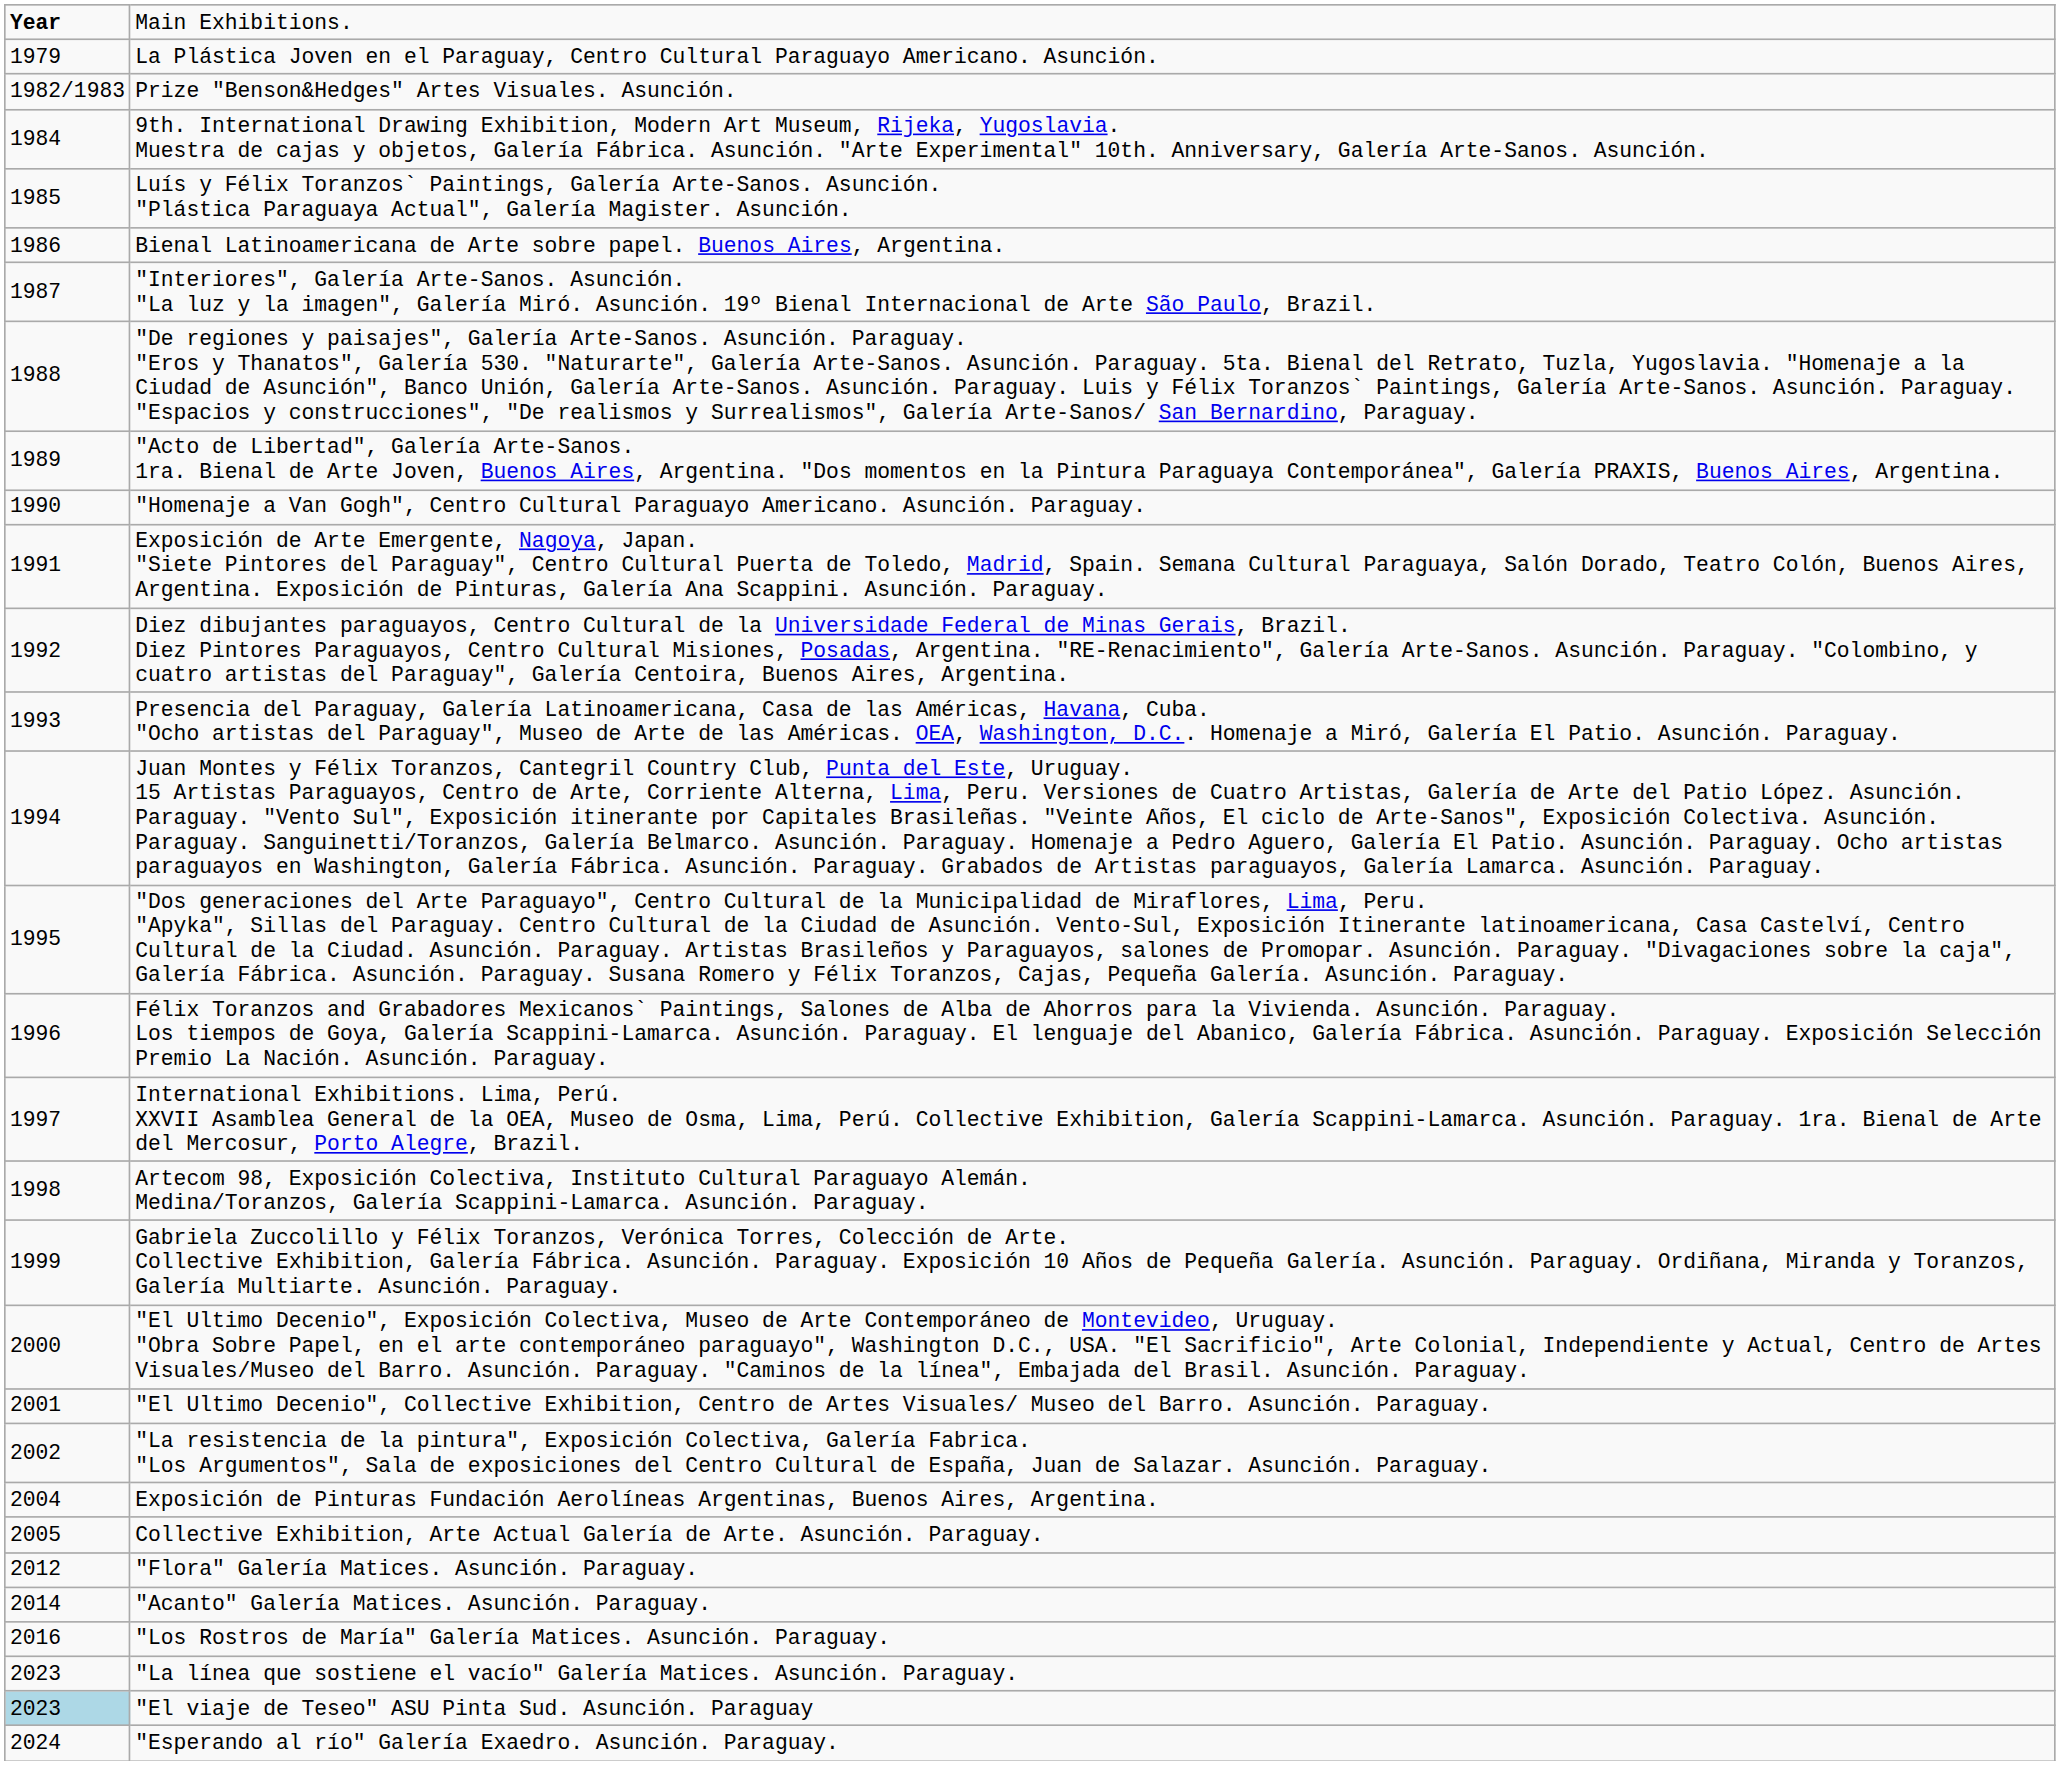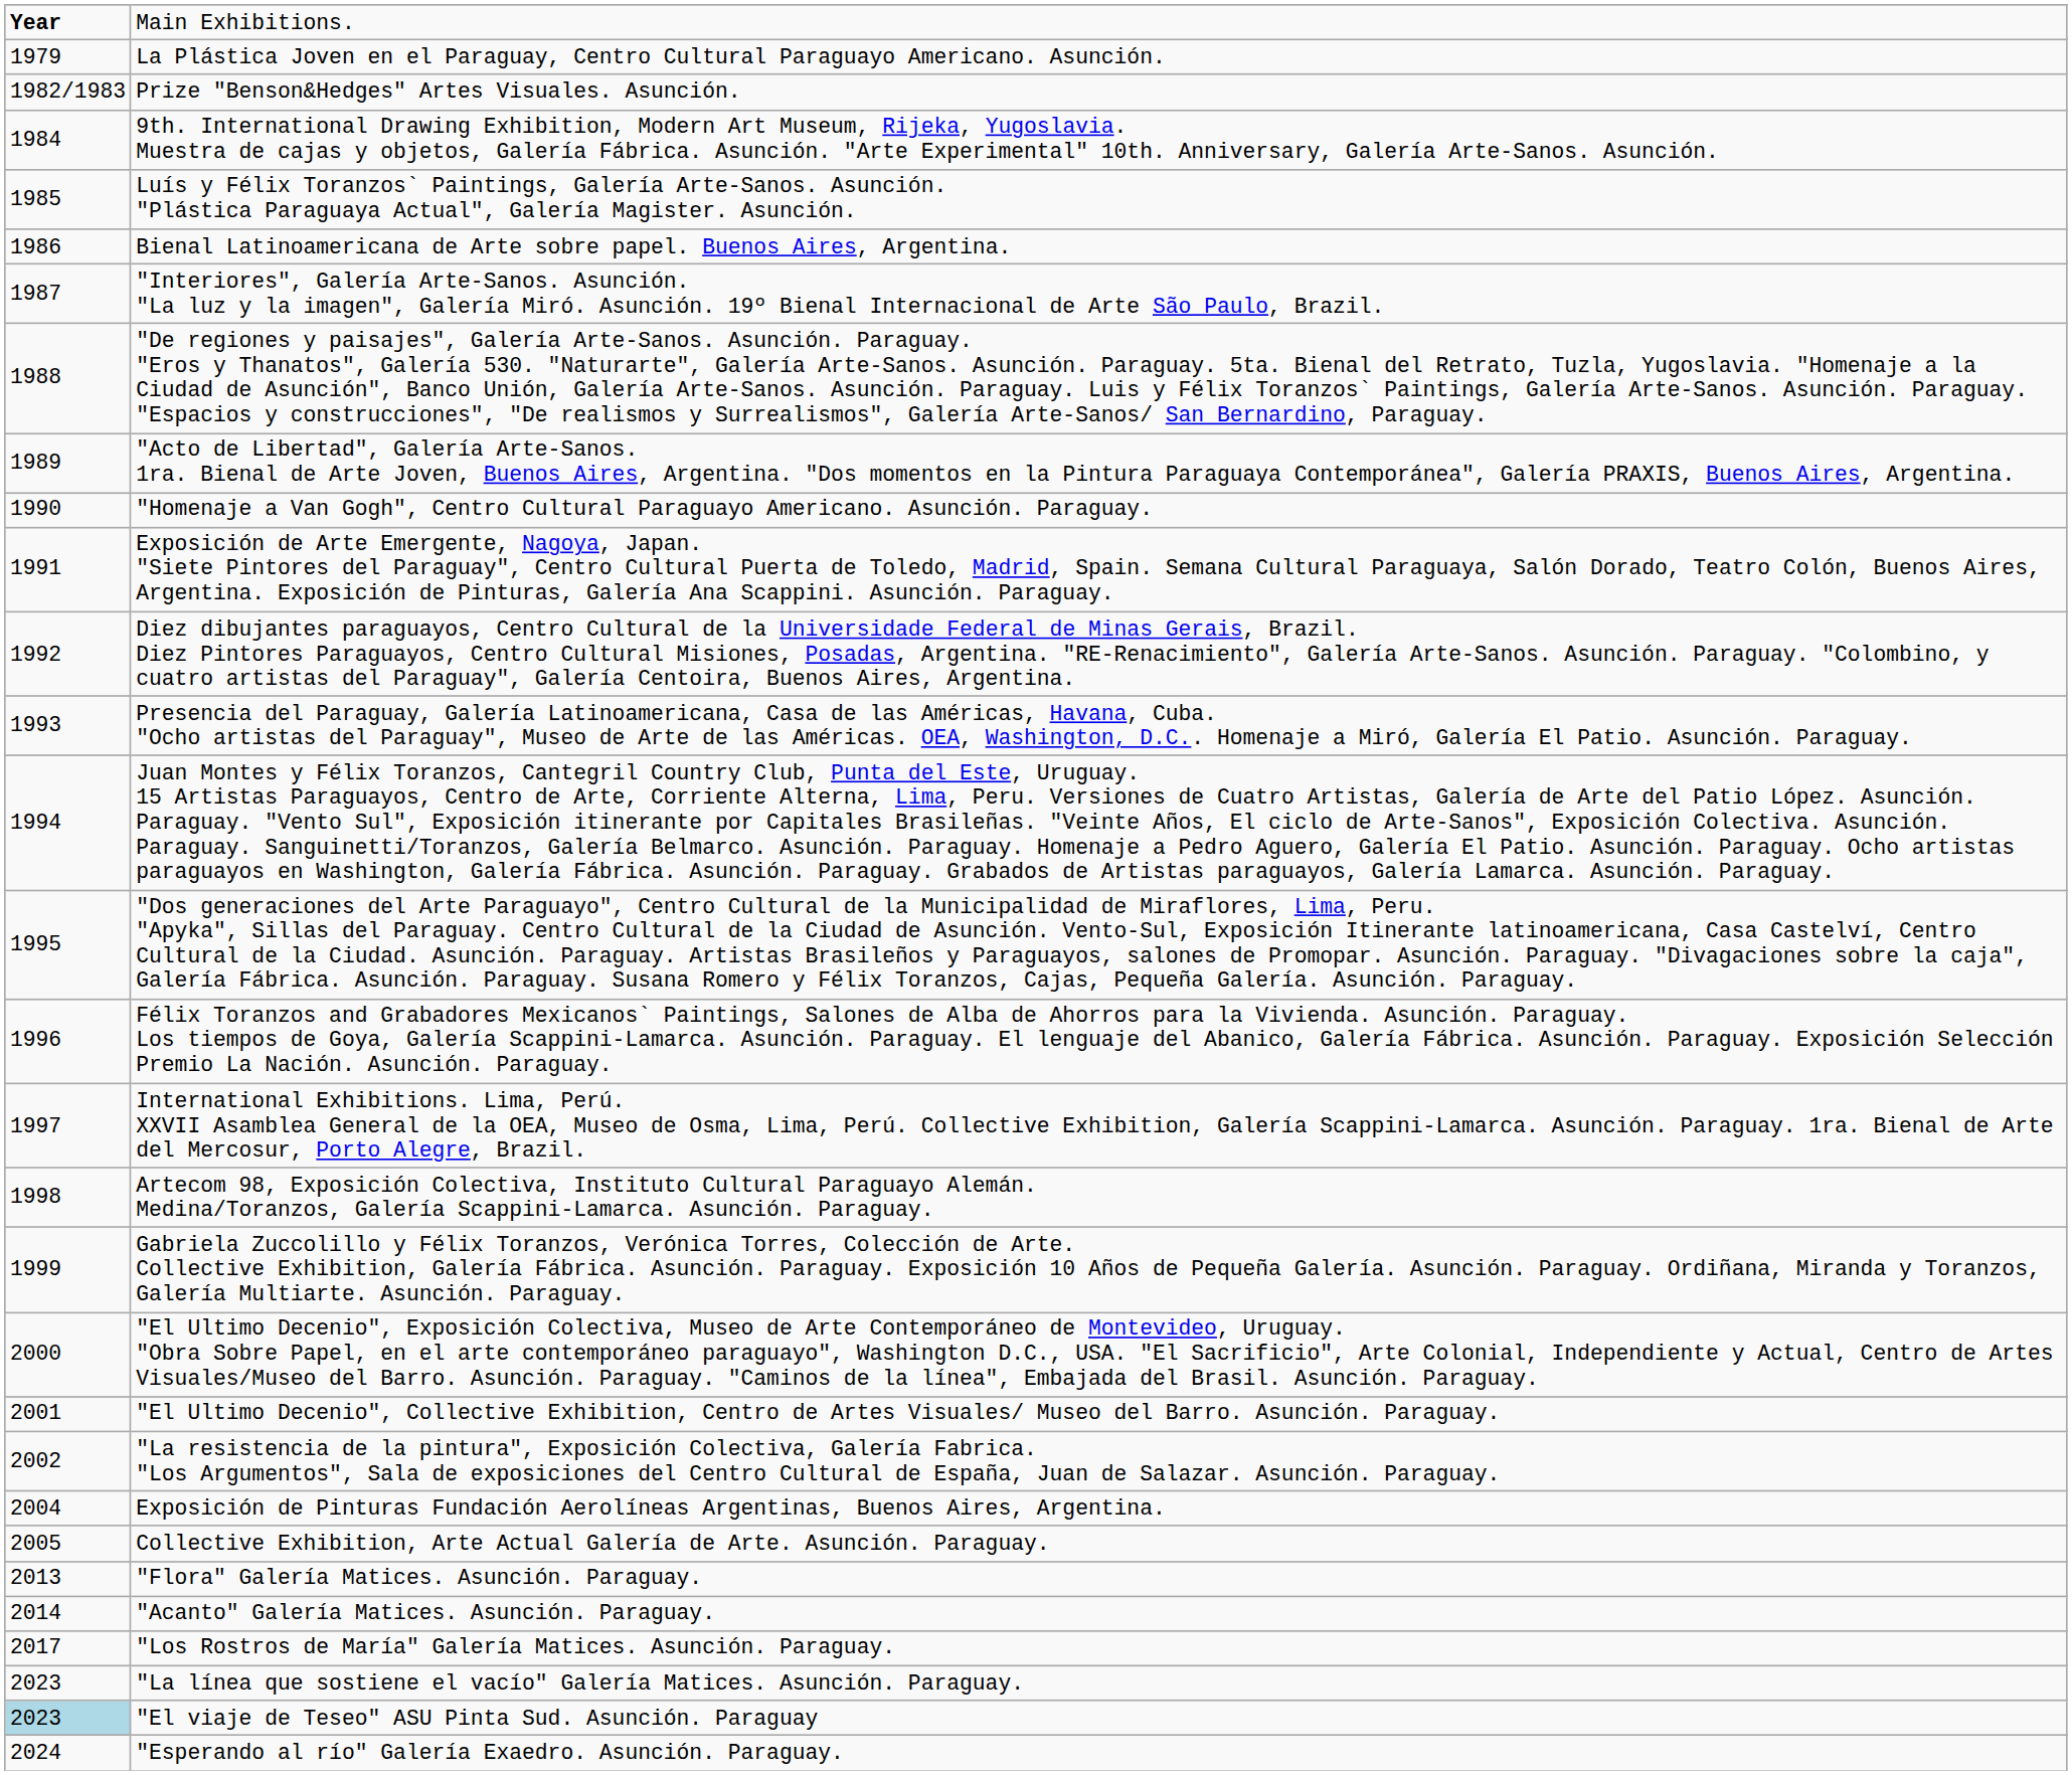"Flora" Galería Matices. Asunción. Paraguay. | column 1: 2012 -> 2013
"Los Rostros de María" Galería Matices. Asunción. Paraguay. | column 1: 2016 -> 2017
